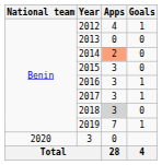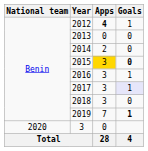2012 | Apps: normal -> bold
2014 | Apps: lightsalmon background -> no background
2015 | Apps: no background -> gold background
2015 | Goals: normal -> bold
2017 | Goals: no background -> lavender background
2018 | Apps: lightgrey background -> no background
2019 | Goals: normal -> bold
